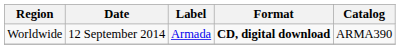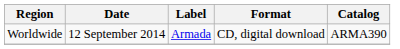Worldwide | Format: bold -> normal
